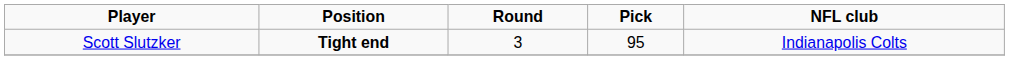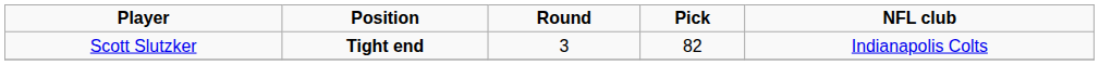Scott Slutzker | Pick: 95 -> 82
